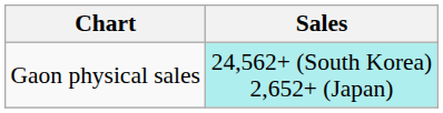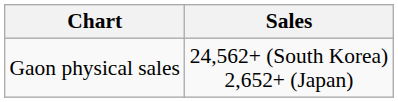Gaon physical sales | Sales: paleturquoise background -> no background
